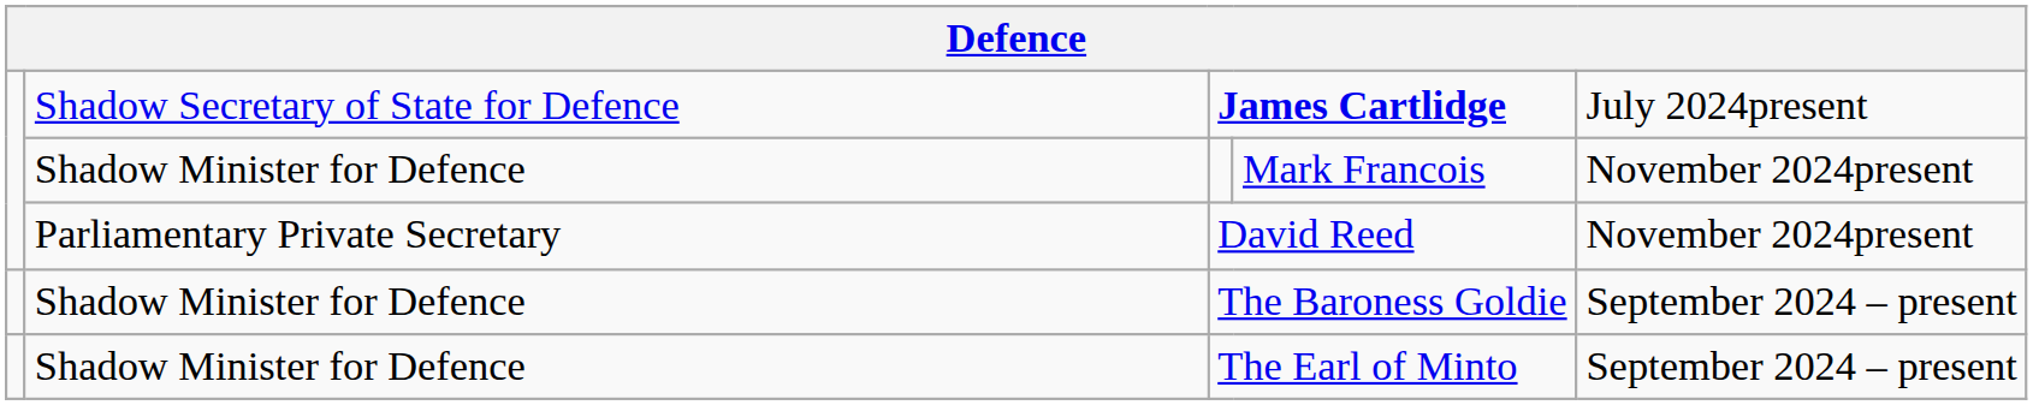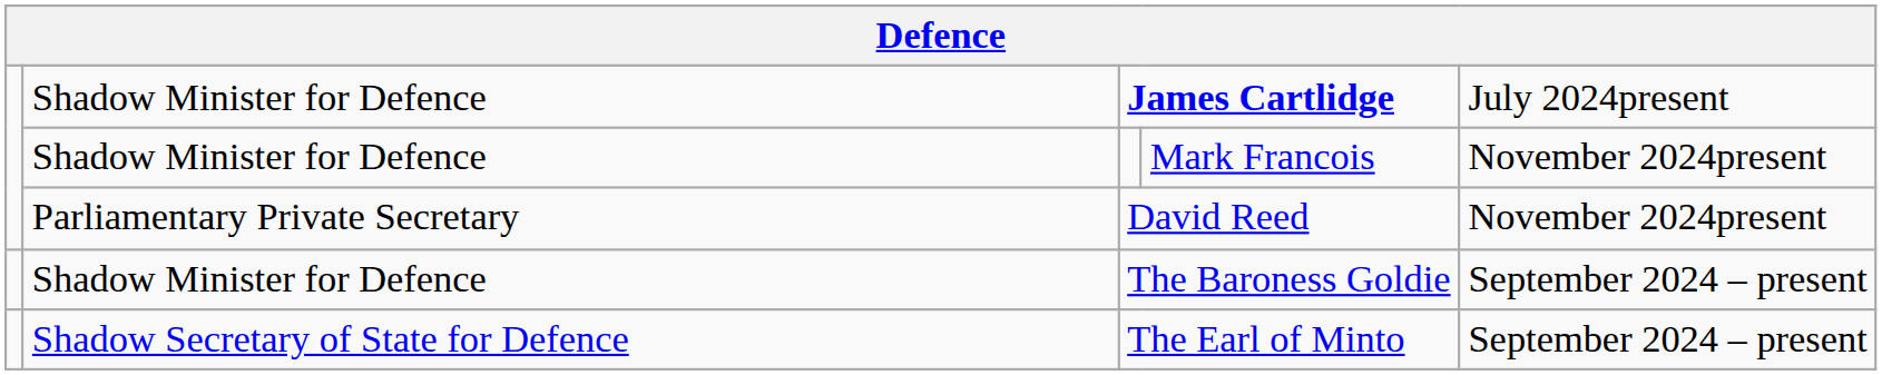James Cartlidge | column 2: Shadow Secretary of State for Defence -> Shadow Minister for Defence
The Earl of Minto | column 2: Shadow Minister for Defence -> Shadow Secretary of State for Defence
